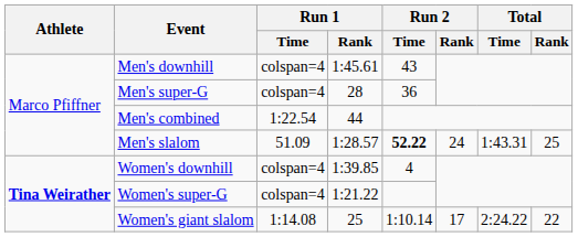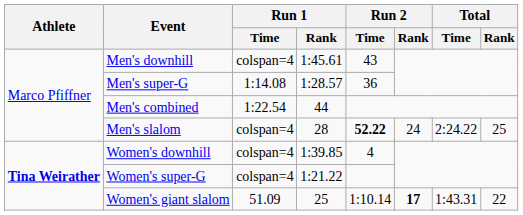Men's super-G | Run 1 / Time: colspan=4 -> 1:14.08
Men's super-G | Run 1 / Rank: 28 -> 1:28.57
Men's slalom | Run 1 / Time: 51.09 -> colspan=4
Men's slalom | Run 1 / Rank: 1:28.57 -> 28
Men's slalom | Total / Time: 1:43.31 -> 2:24.22
Women's giant slalom | Run 1 / Time: 1:14.08 -> 51.09
Women's giant slalom | Run 2 / Rank: normal -> bold
Women's giant slalom | Total / Time: 2:24.22 -> 1:43.31
